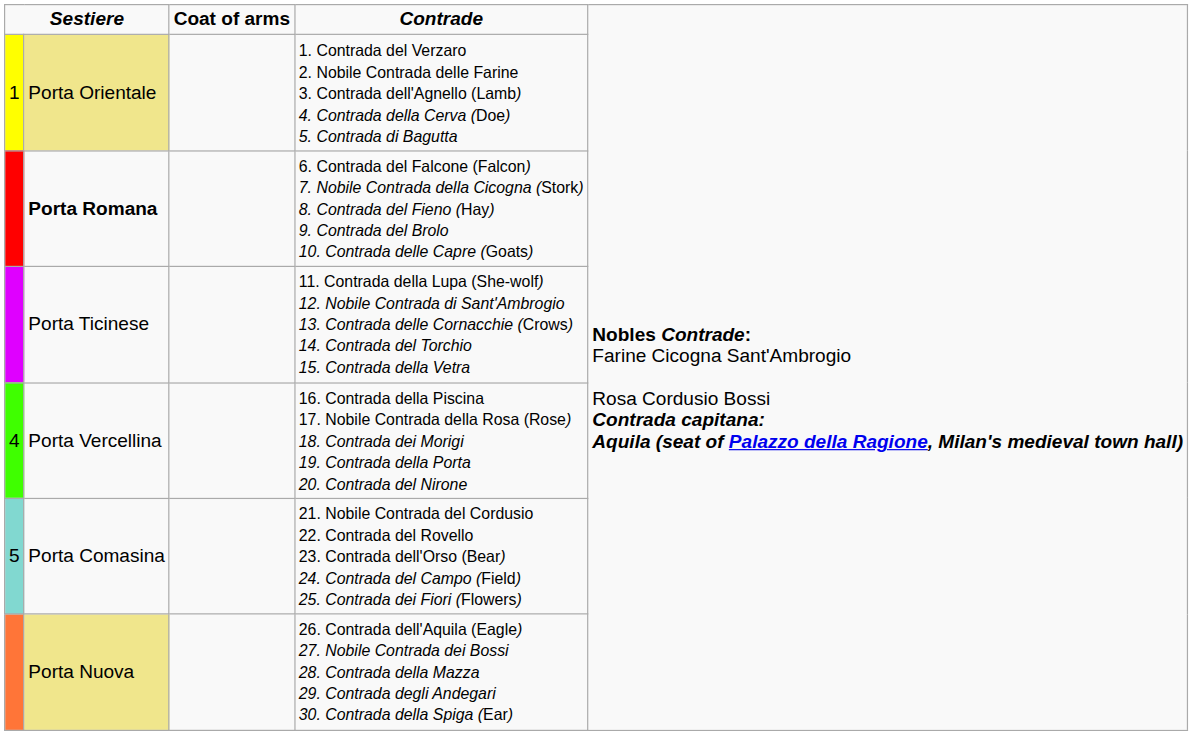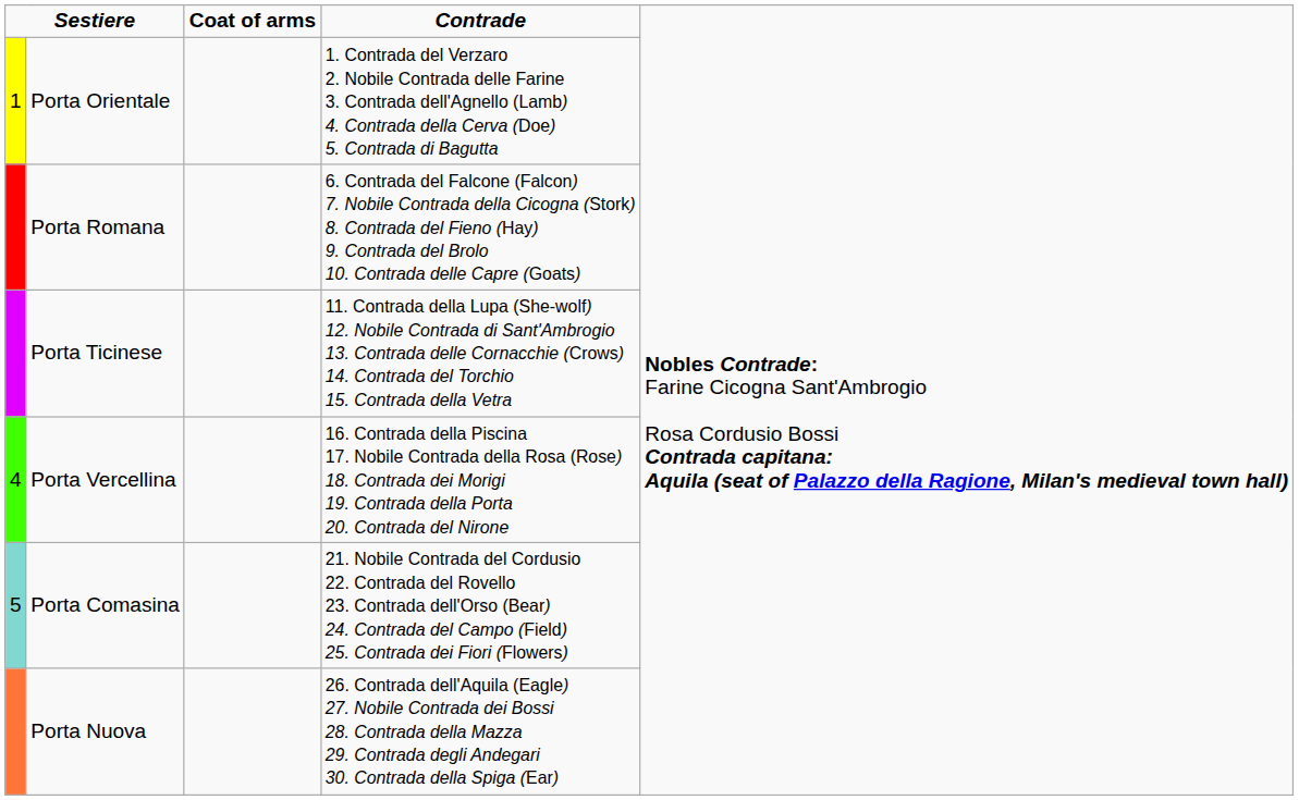Porta Orientale | column 2: khaki background -> no background
Porta Romana | column 2: bold -> normal
Porta Nuova | column 2: khaki background -> no background
